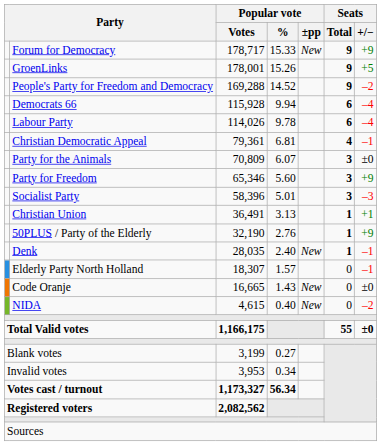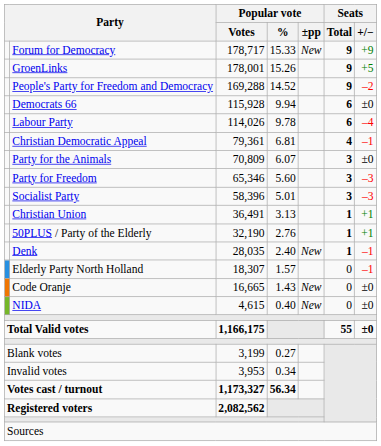Democrats 66 | Seats / +/−: –4 -> ±0
Party for Freedom | Seats / +/−: +9 -> –3
50PLUS / Party of the Elderly | Seats / +/−: +9 -> +1
NIDA | Seats / +/−: –2 -> ±0
